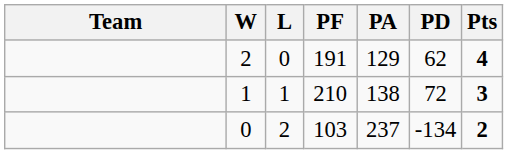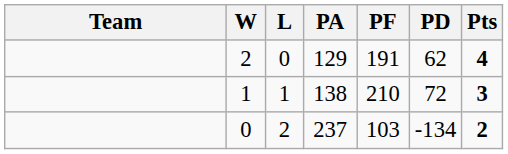columns swapped: PF <-> PA
